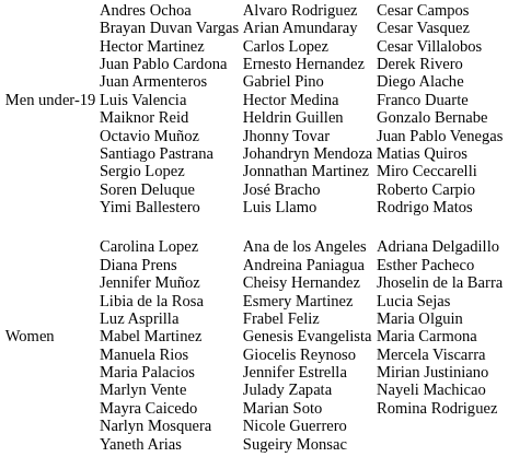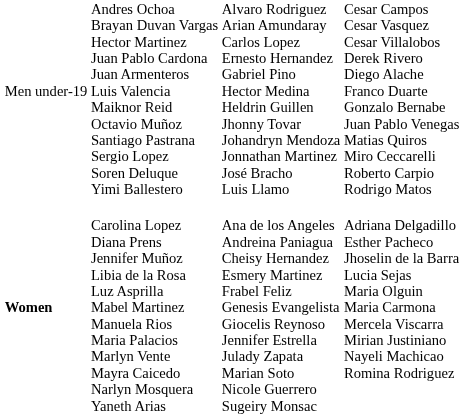Women | column 1: normal -> bold
